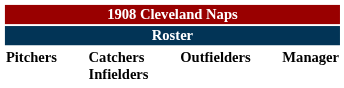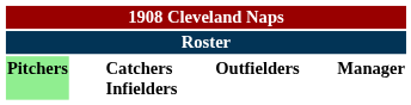Pitchers | column 1: no background -> lightgreen background
